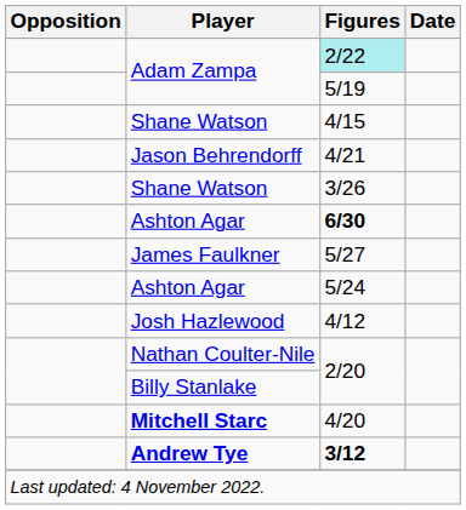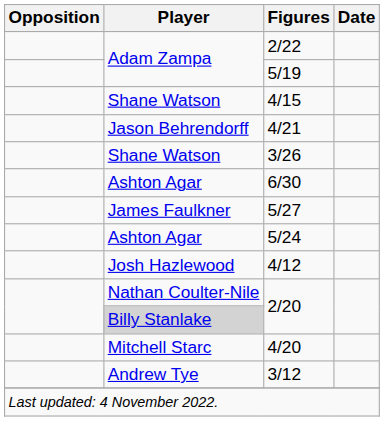2/22 | Figures: paleturquoise background -> no background
6/30 | Figures: bold -> normal
Billy Stanlake / 2/20 | Player: no background -> lightgrey background
4/20 | Player: bold -> normal
3/12 | Player: bold -> normal
3/12 | Figures: bold -> normal
